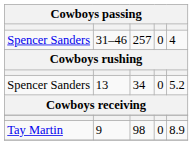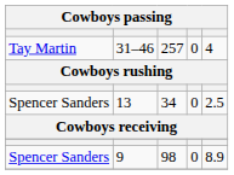31–46 | column 1: Spencer Sanders -> Tay Martin
13 | column 5: 5.2 -> 2.5
9 | column 1: Tay Martin -> Spencer Sanders
